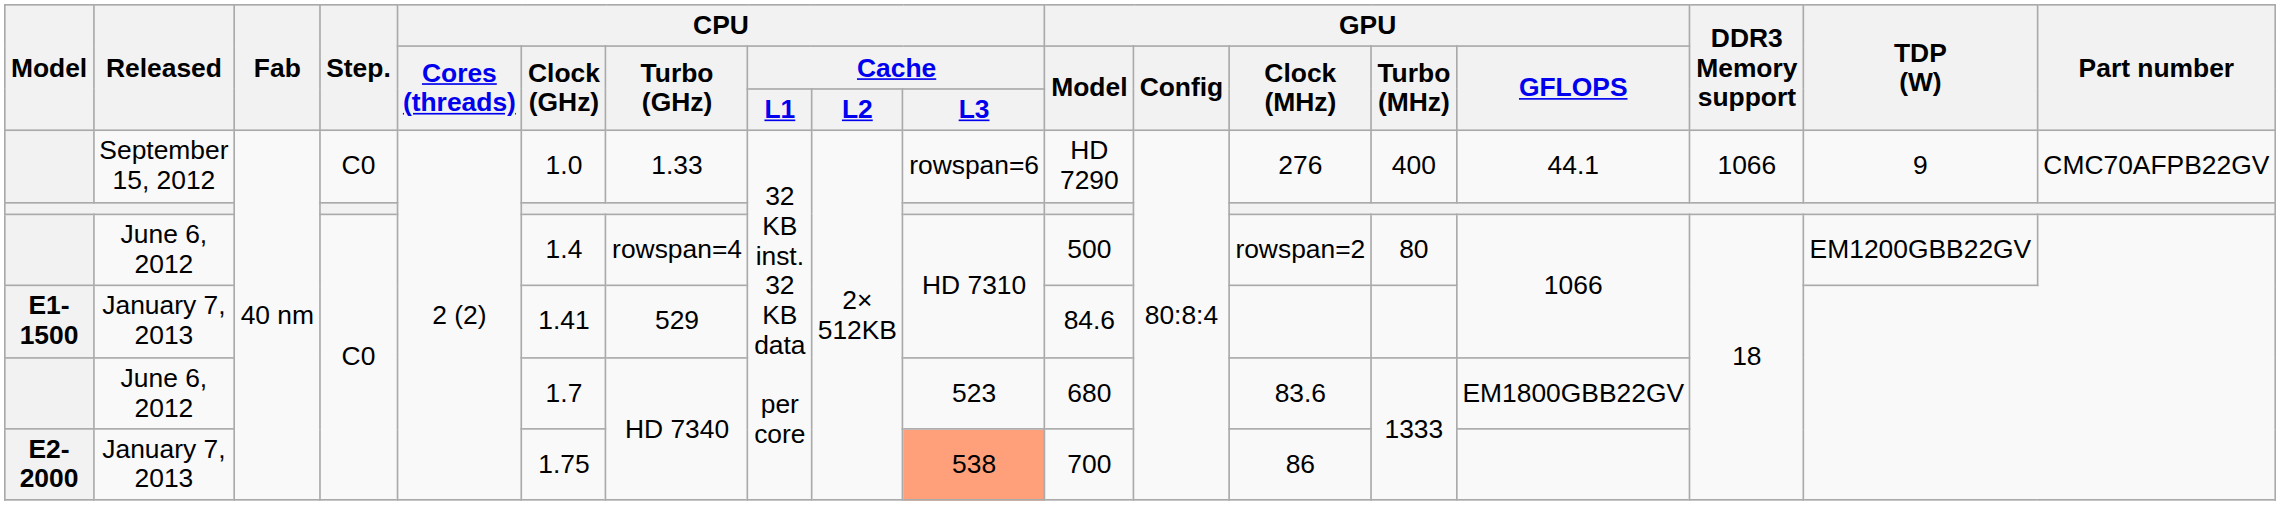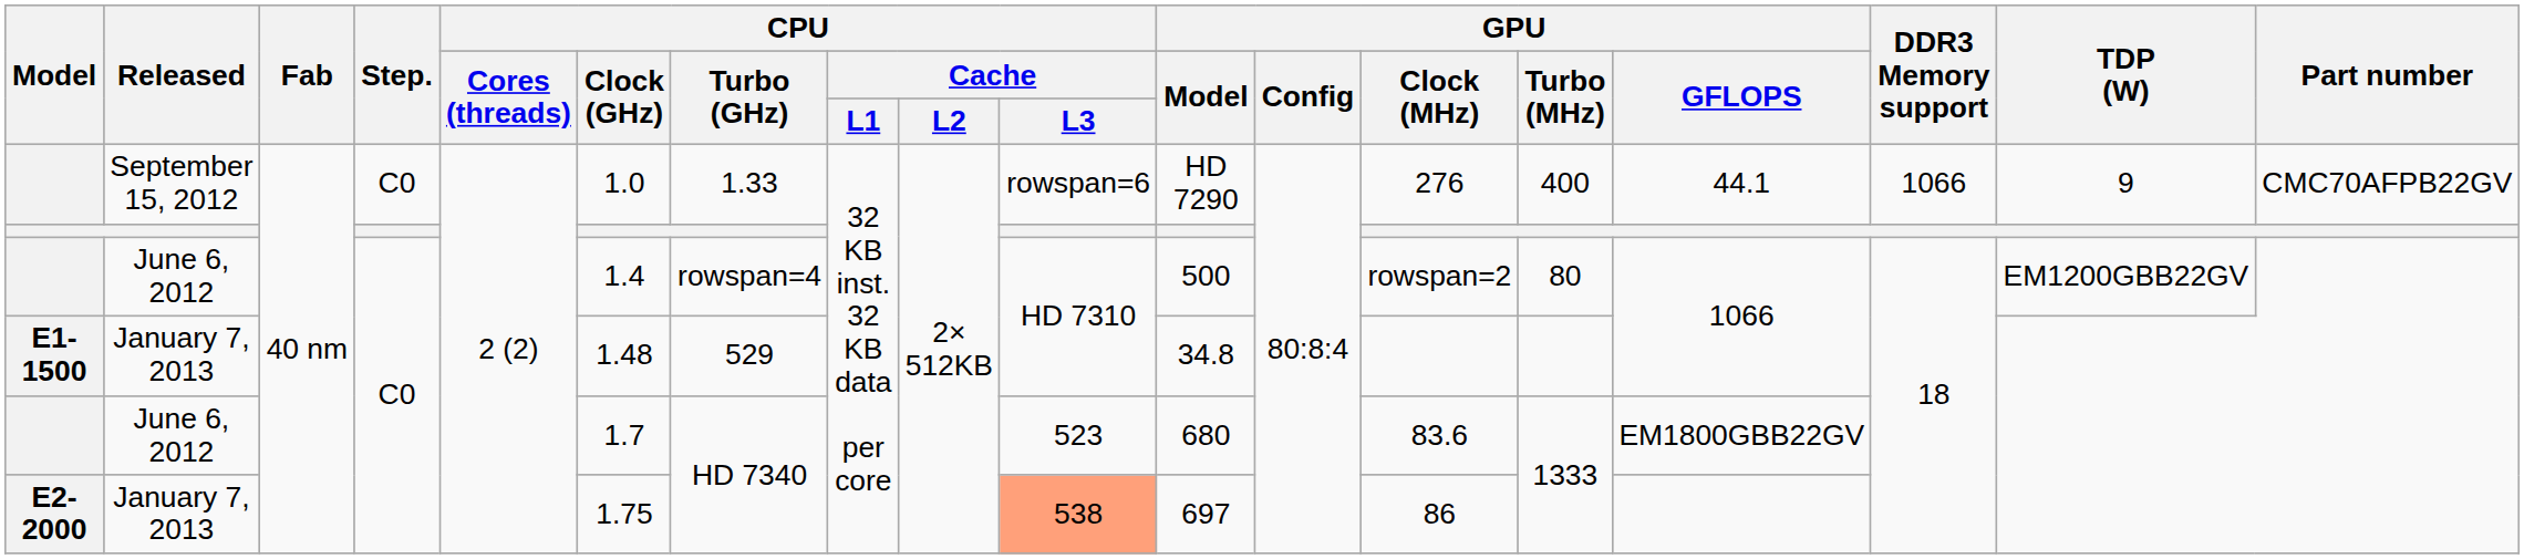E1-1500 | CPU / Clock (GHz): 1.41 -> 1.48
E1-1500 | GPU / Model: 84.6 -> 34.8
E2-2000 | GPU / Model: 700 -> 697
